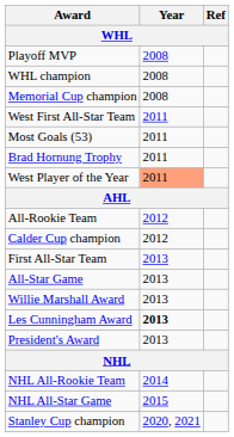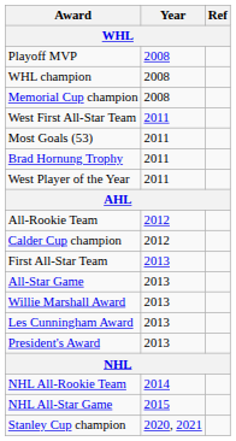West Player of the Year | Year: lightsalmon background -> no background
Les Cunningham Award | Year: bold -> normal
